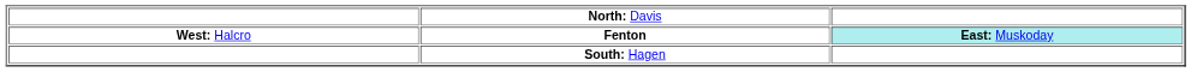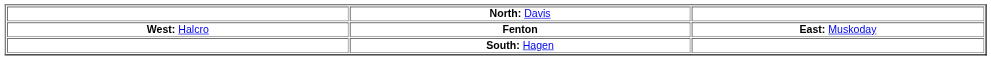West: Halcro | column 3: paleturquoise background -> no background
